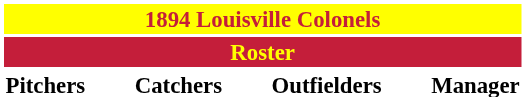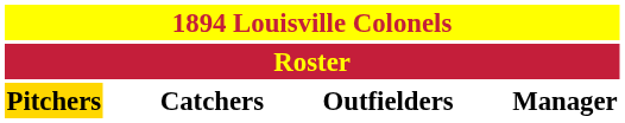Pitchers | column 1: no background -> gold background
